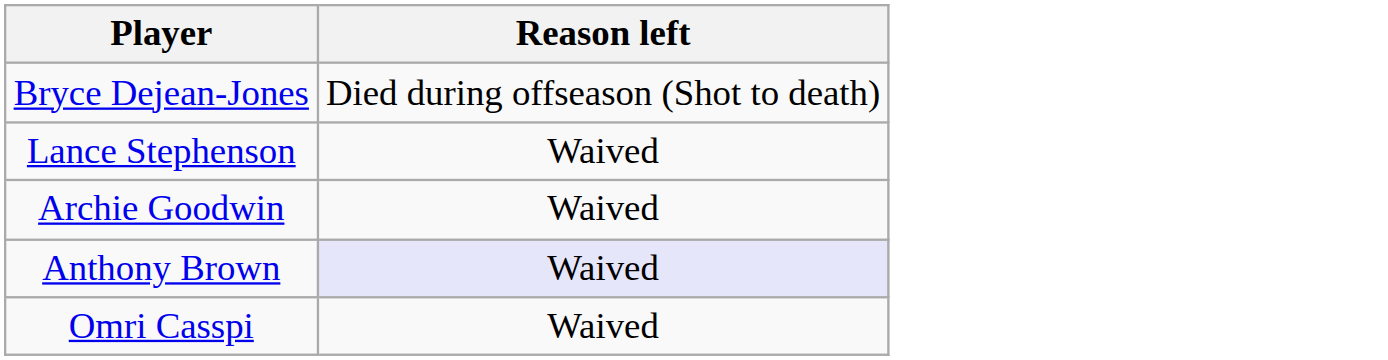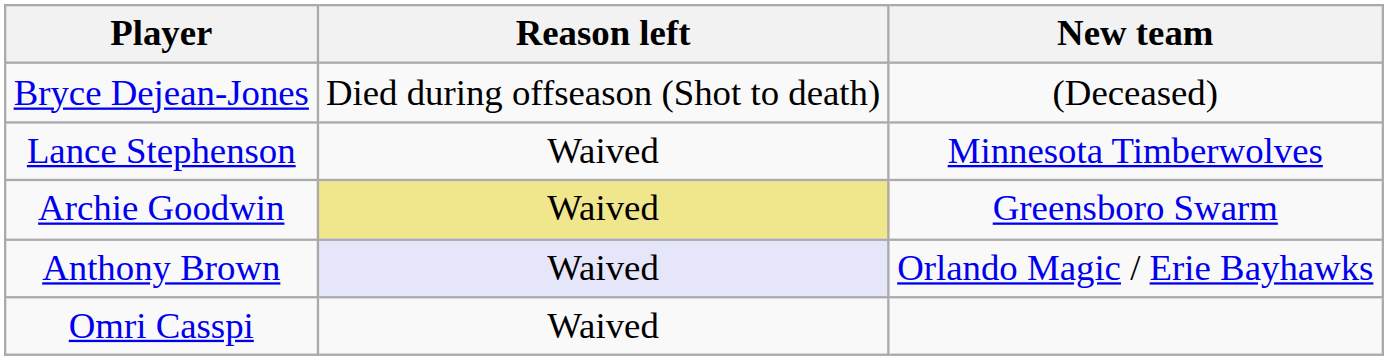+ column: New team | (Deceased) | Minnesota Timberwolves | Greensboro Swarm | Orlando Magic / Erie Bayhawks
Archie Goodwin | Reason left: no background -> khaki background
